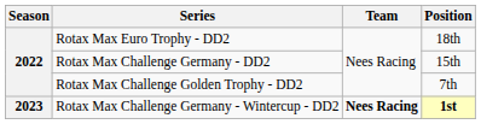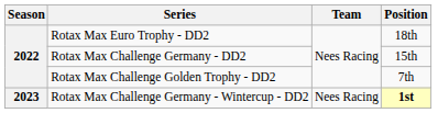Rotax Max Challenge Germany - Wintercup - DD2 | Team: bold -> normal
